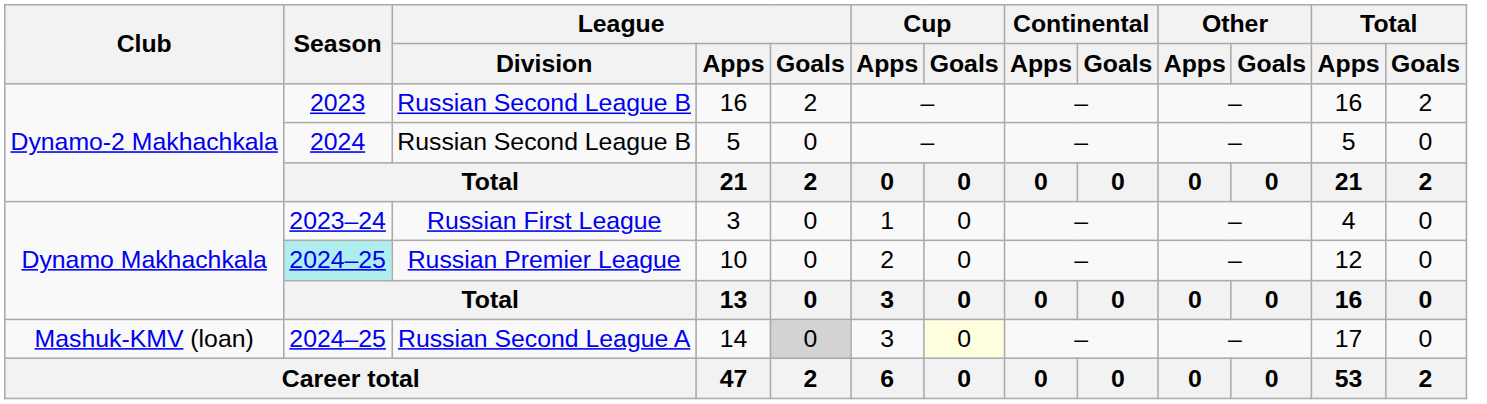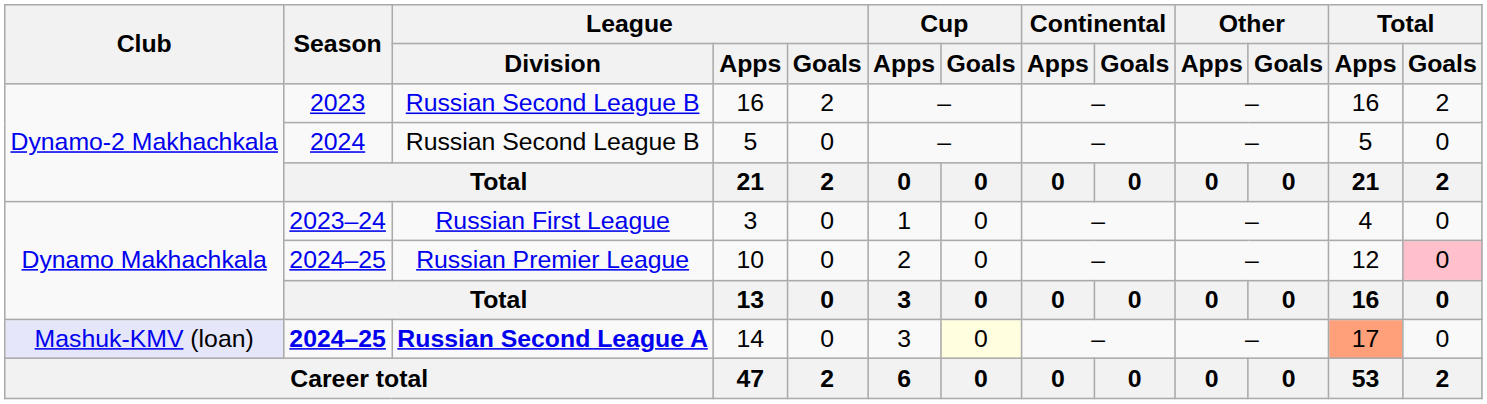10 | Season: paleturquoise background -> no background
10 | Total / Goals: no background -> pink background
14 | Club: no background -> lavender background
14 | Season: normal -> bold
14 | League / Division: normal -> bold
14 | League / Goals: lightgrey background -> no background
14 | Total / Apps: no background -> lightsalmon background
